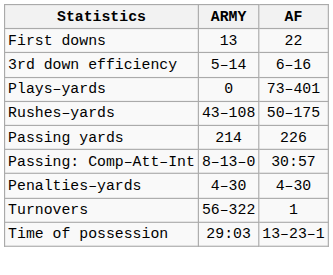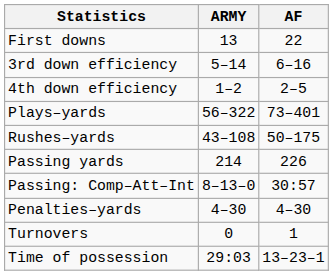+ row: 4th down efficiency | 1–2 | 2–5
Plays–yards | ARMY: 0 -> 56–322
Turnovers | ARMY: 56–322 -> 0
